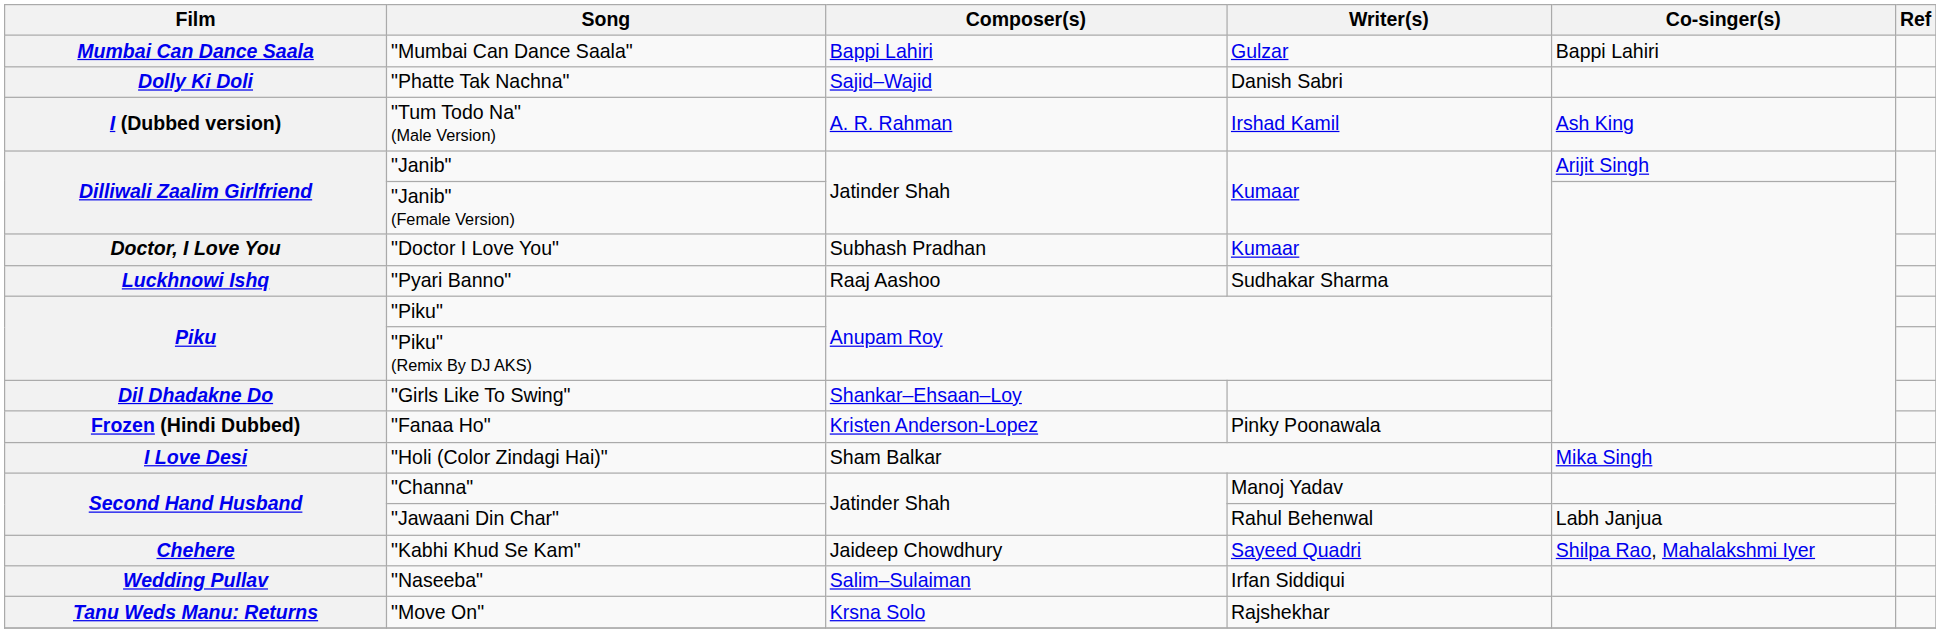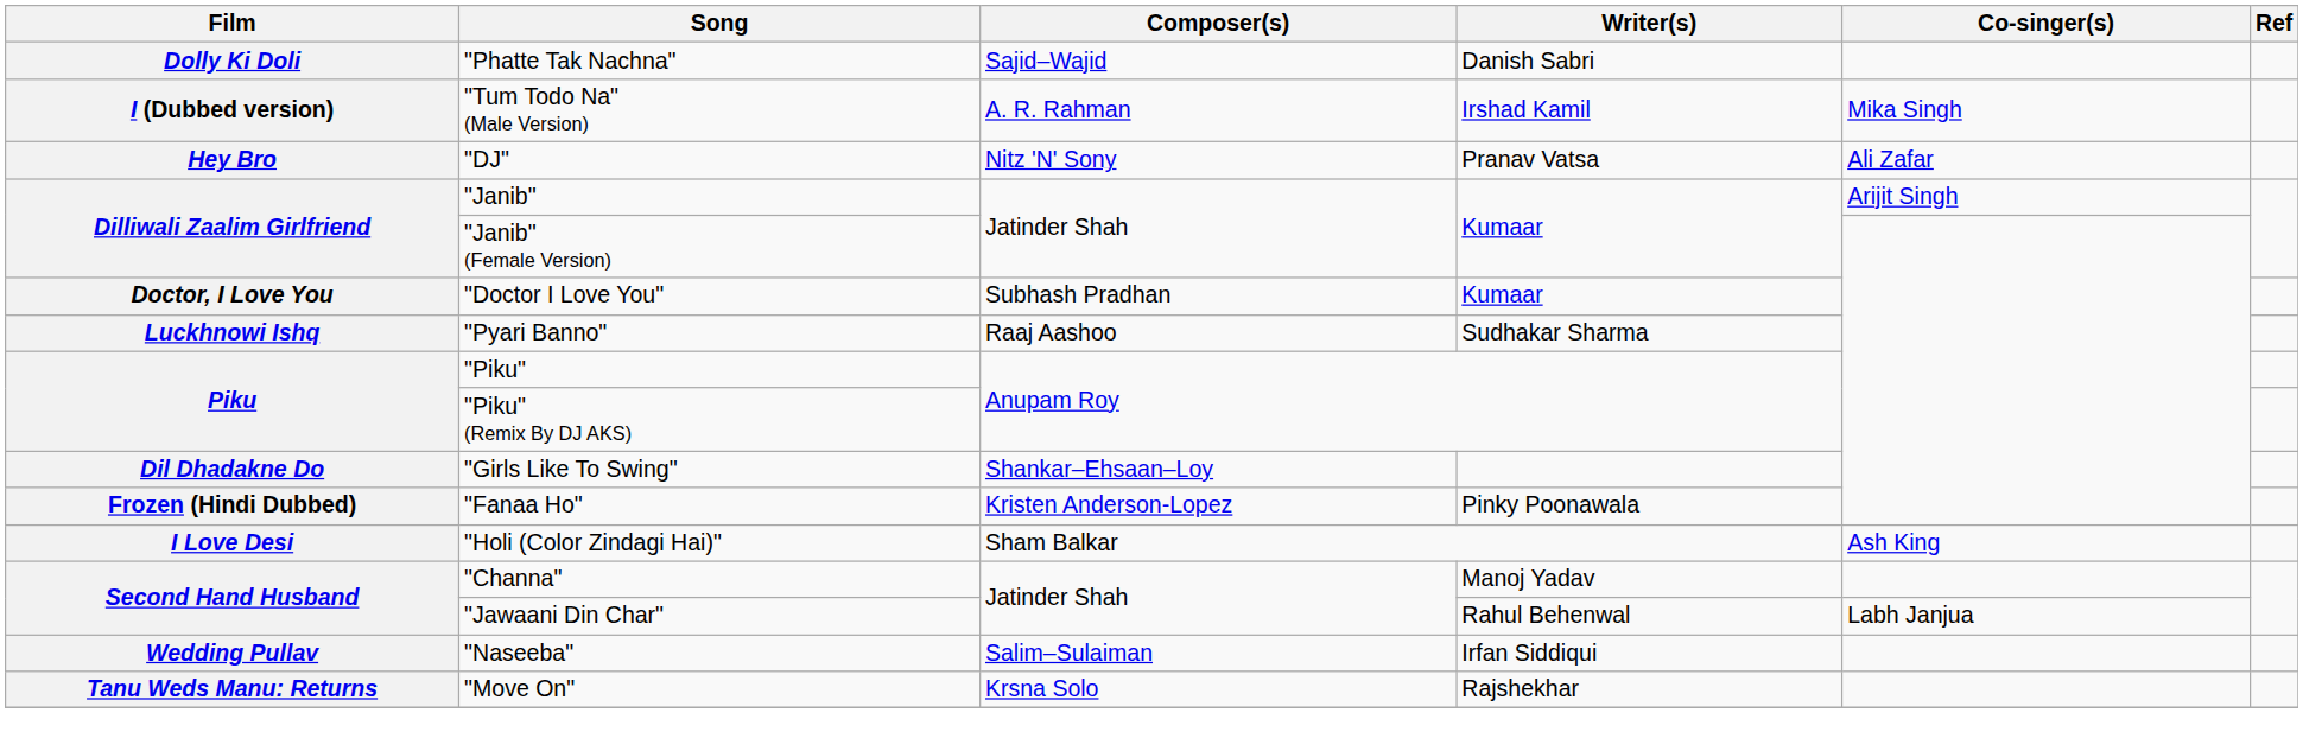- row: Mumbai Can Dance Saala | "Mumbai Can Dance Saala" | Bappi Lahiri | Gulzar | Bappi Lahiri
"Tum Todo Na" (Male Version) | Co-singer(s): Ash King -> Mika Singh
+ row: Hey Bro | "DJ" | Nitz 'N' Sony | Pranav Vatsa | Ali Zafar
"Holi (Color Zindagi Hai)" | Co-singer(s): Mika Singh -> Ash King
- row: Chehere | "Kabhi Khud Se Kam" | Jaideep Chowdhury | Sayeed Quadri | Shilpa Rao, Mahalakshmi Iyer
